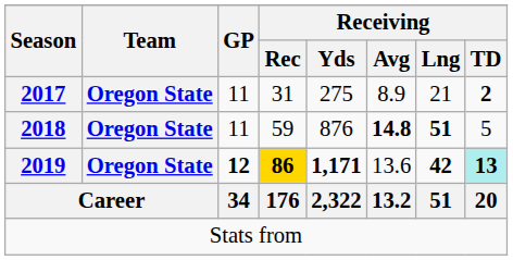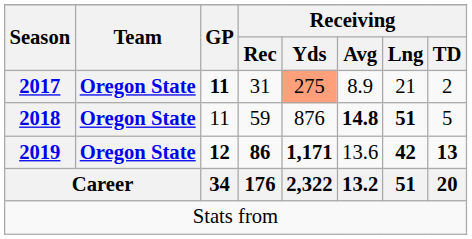2017 | GP: normal -> bold
2017 | Receiving / Yds: no background -> lightsalmon background
2017 | Receiving / TD: bold -> normal
2019 | Receiving / Rec: gold background -> no background
2019 | Receiving / TD: paleturquoise background -> no background
